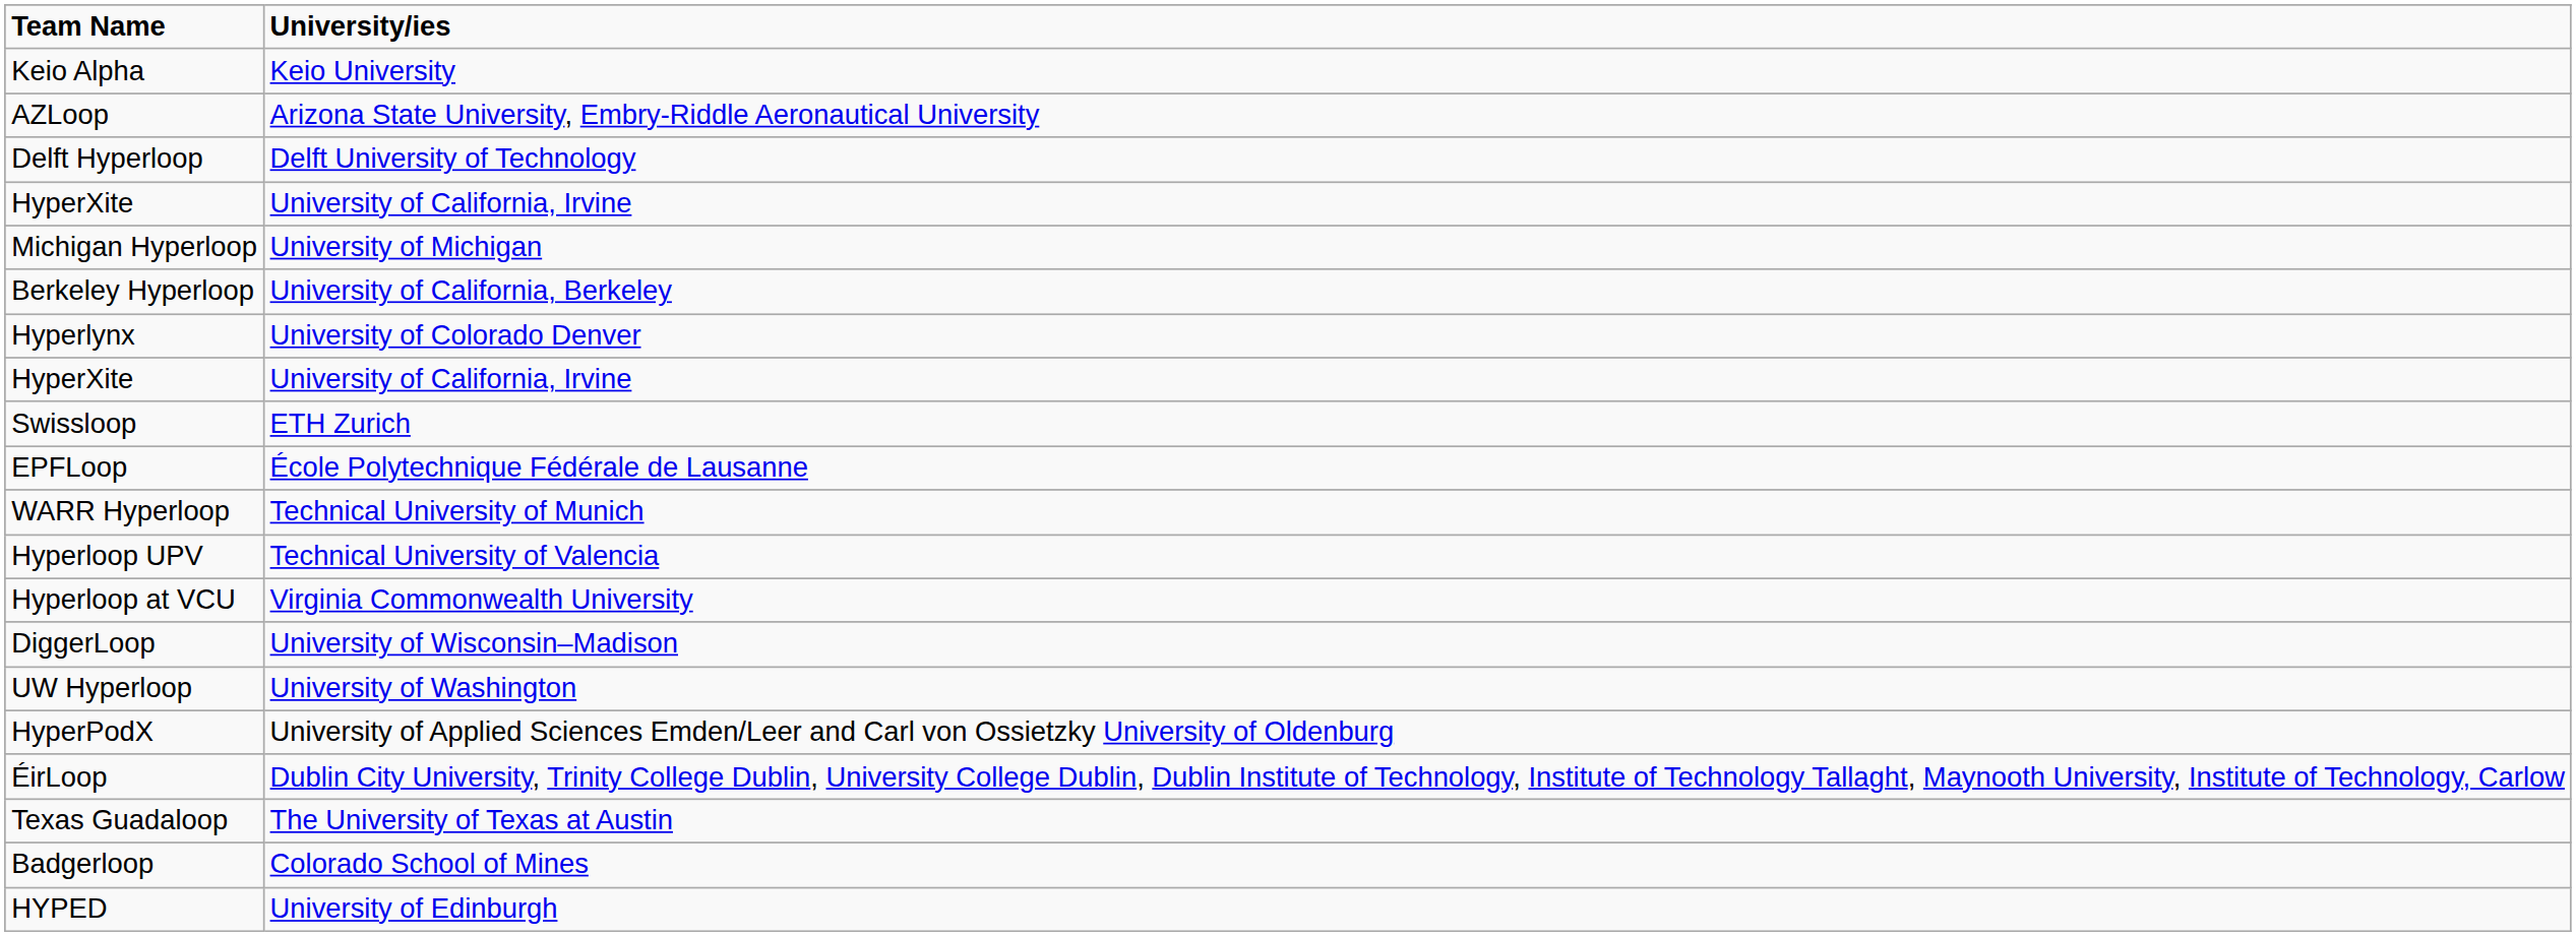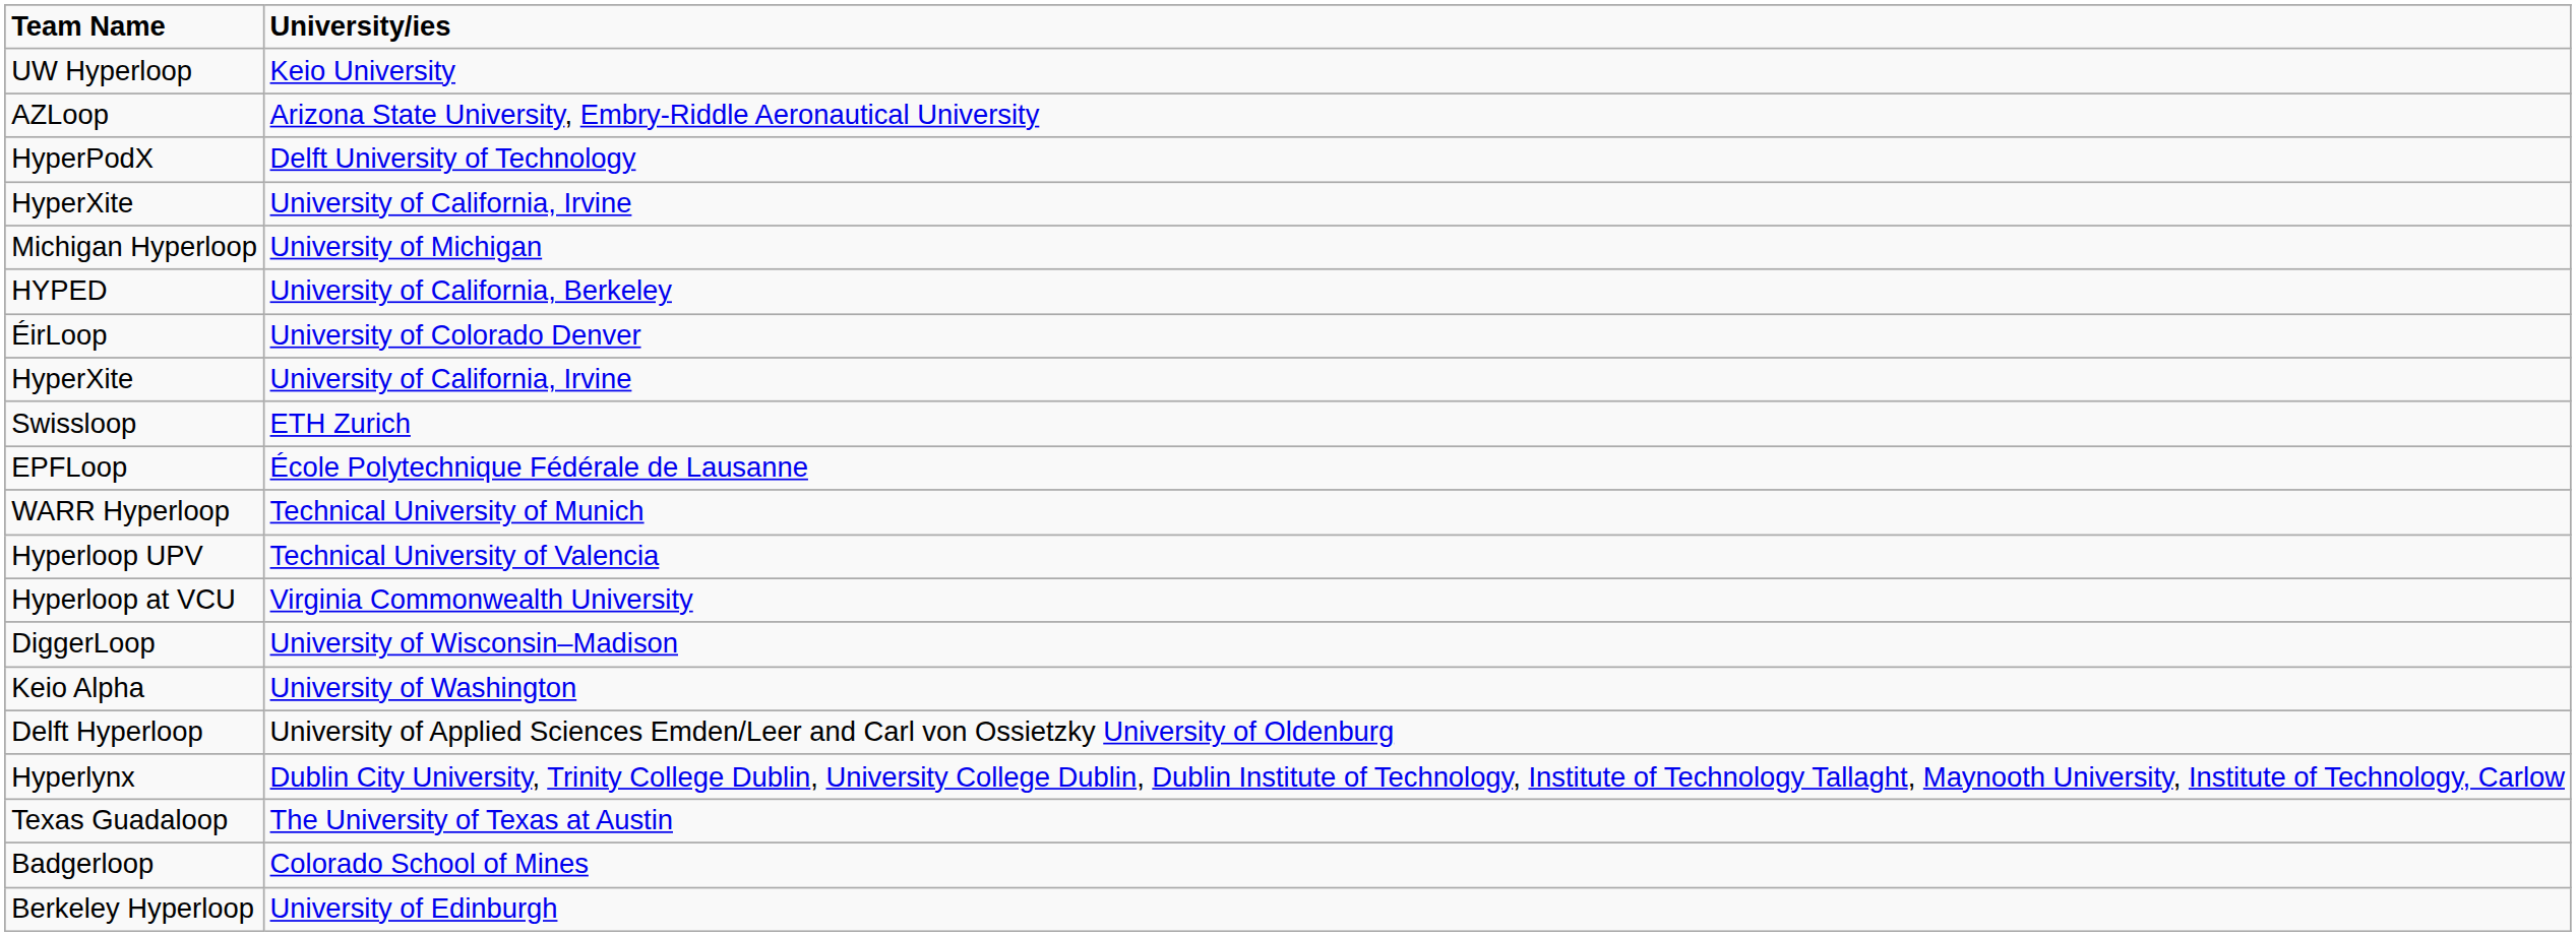row 2 | Team Name: Keio Alpha -> UW Hyperloop
row 4 | Team Name: Delft Hyperloop -> HyperPodX
row 7 | Team Name: Berkeley Hyperloop -> HYPED
row 8 | Team Name: Hyperlynx -> ÉirLoop
row 16 | Team Name: UW Hyperloop -> Keio Alpha
row 17 | Team Name: HyperPodX -> Delft Hyperloop
row 18 | Team Name: ÉirLoop -> Hyperlynx
row 21 | Team Name: HYPED -> Berkeley Hyperloop
